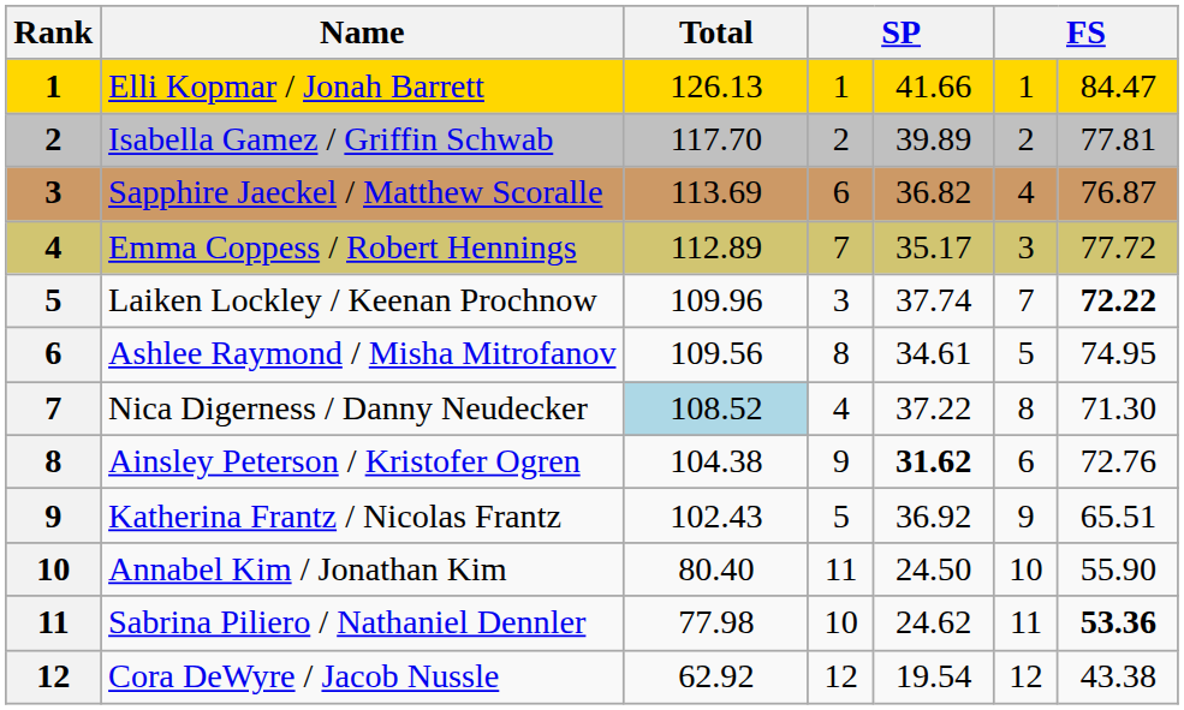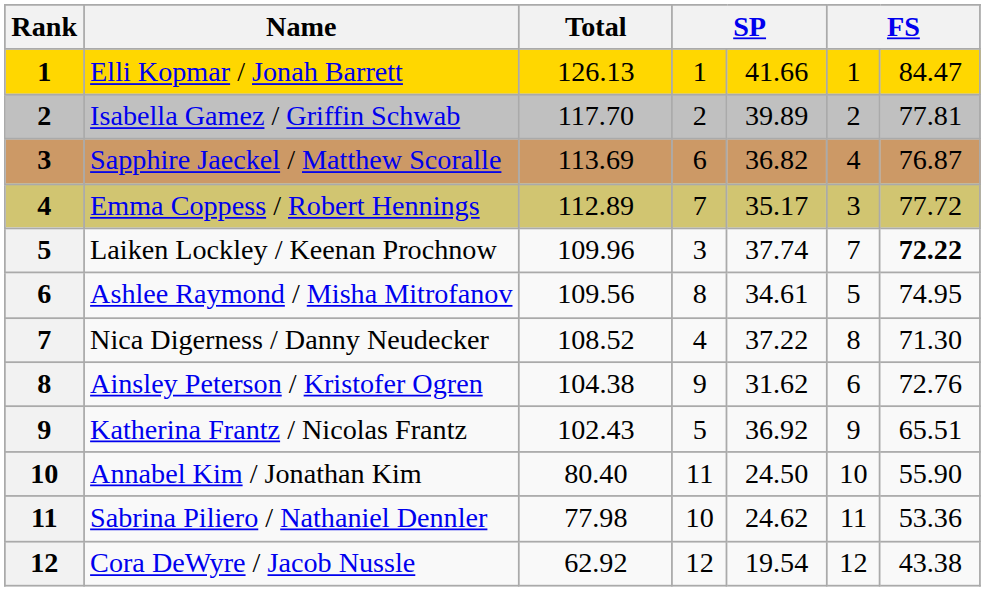Nica Digerness / Danny Neudecker | Total: lightblue background -> no background
Ainsley Peterson / Kristofer Ogren | column 5: bold -> normal
Sabrina Piliero / Nathaniel Dennler | column 7: bold -> normal
